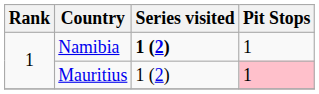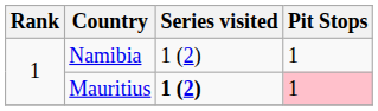Namibia | Series visited: bold -> normal
Mauritius | Series visited: normal -> bold
